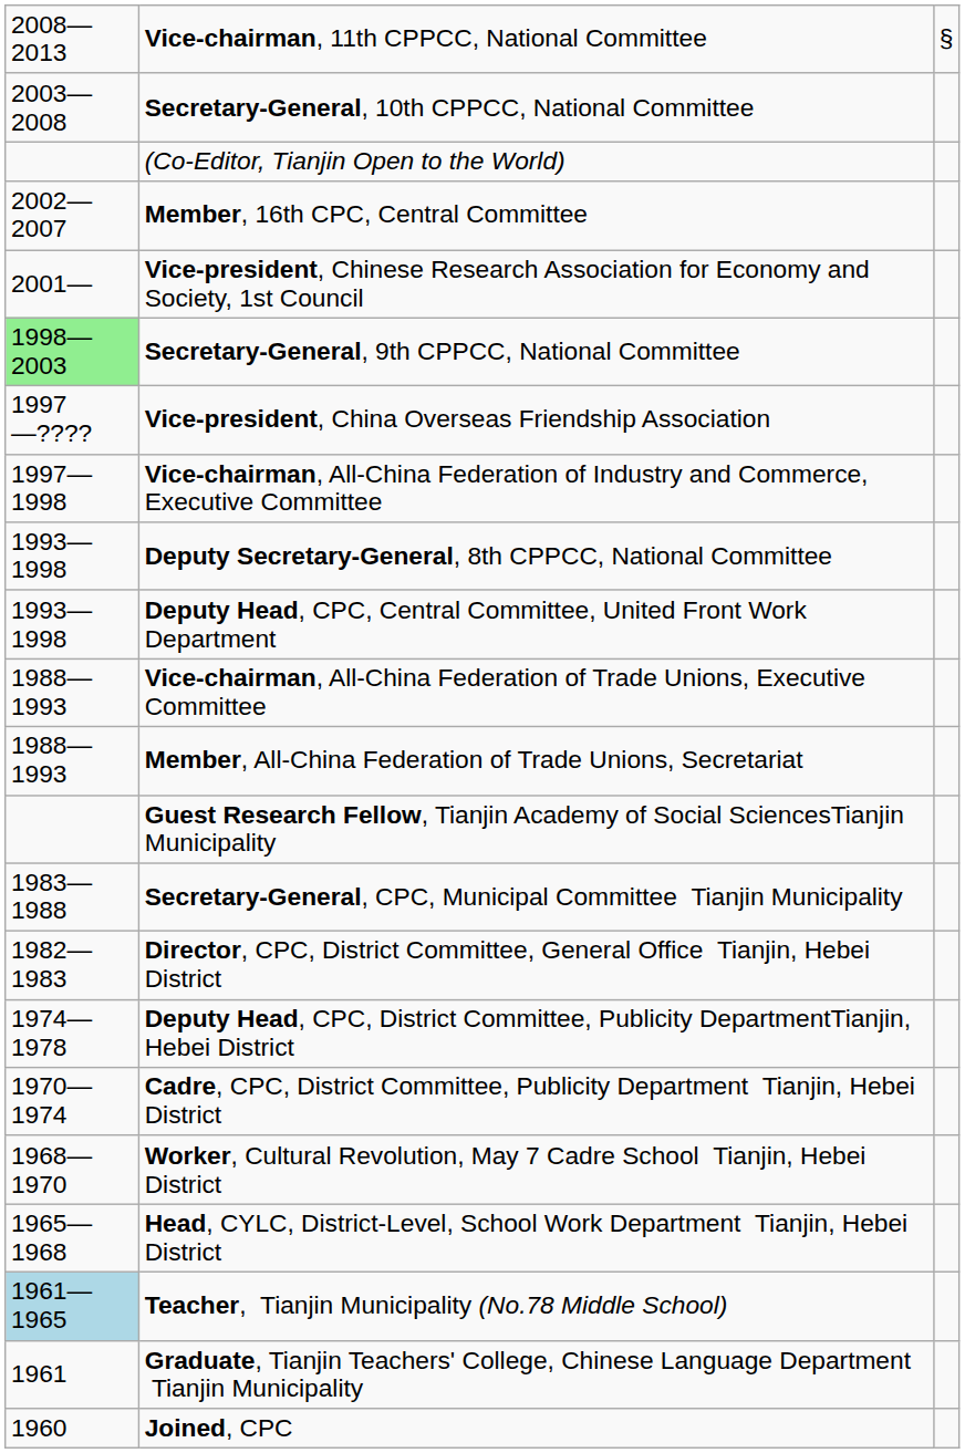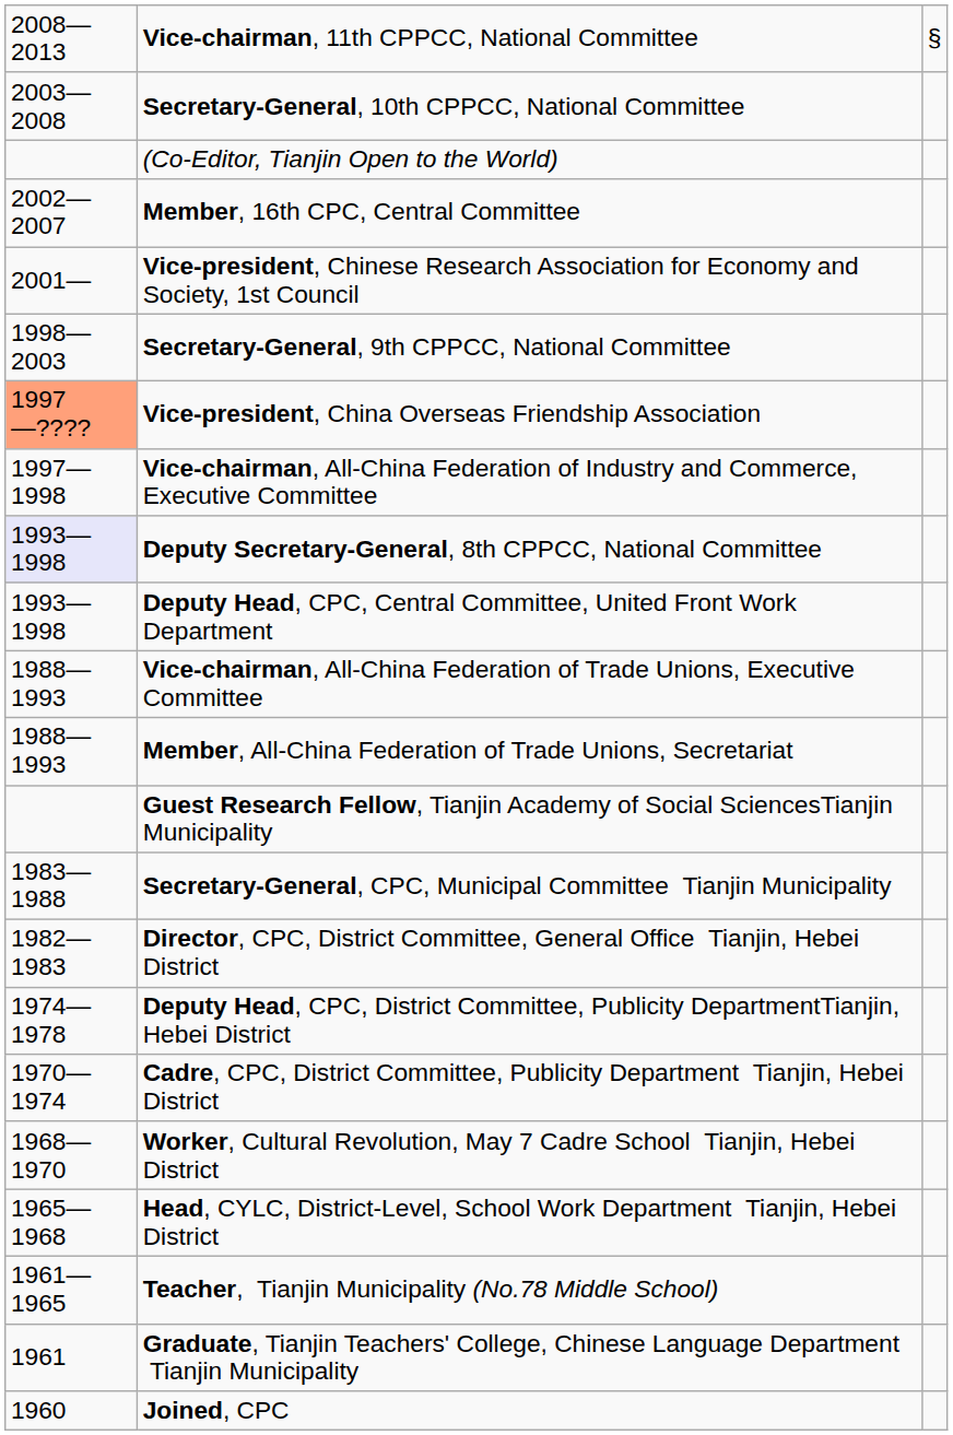Secretary-General, 9th CPPCC, National Committee | column 1: lightgreen background -> no background
Vice-president, China Overseas Friendship Association | column 1: no background -> lightsalmon background
Deputy Secretary-General, 8th CPPCC, National Committee | column 1: no background -> lavender background
Teacher, Tianjin Municipality (No.78 Middle School) | column 1: lightblue background -> no background
